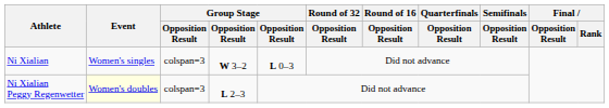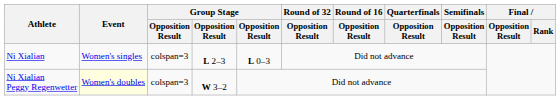Ni Xialian | column 4: W 3–2 -> L 2–3
Ni Xialian Peggy Regenwetter | column 4: L 2–3 -> W 3–2
